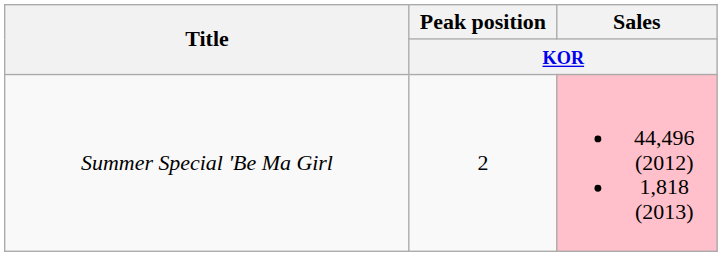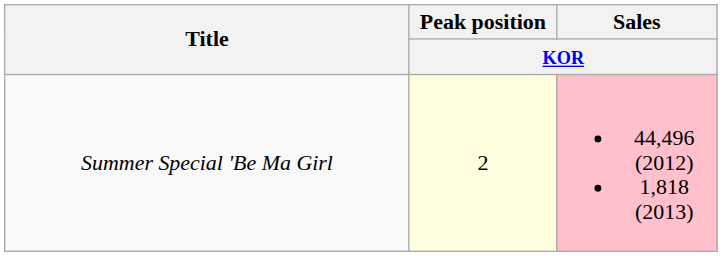Summer Special 'Be Ma Girl | Peak position / KOR: no background -> lightyellow background
